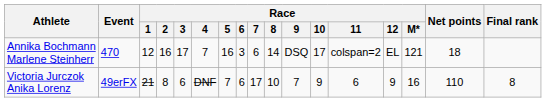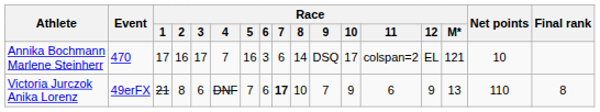Annika Bochmann Marlene Steinherr | Race / 1: 12 -> 17
Annika Bochmann Marlene Steinherr | Net points: 18 -> 10
Victoria Jurczok Anika Lorenz | Race / 7: normal -> bold
Victoria Jurczok Anika Lorenz | Race / M*: 16 -> 13
